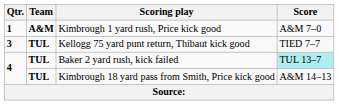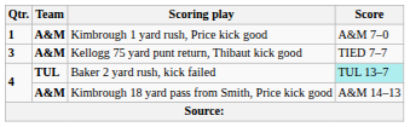Kellogg 75 yard punt return, Thibaut kick good | Team: TUL -> A&M
Kimbrough 18 yard pass from Smith, Price kick good | Team: TUL -> A&M
